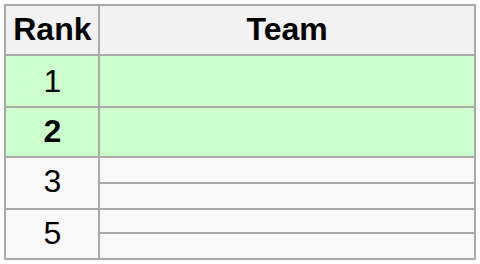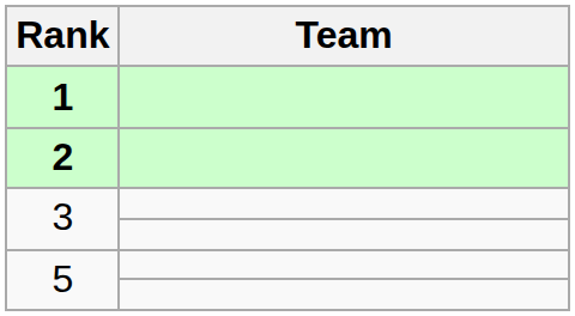row 2 | Rank: normal -> bold
